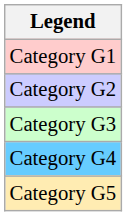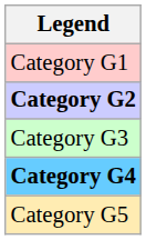row 3 | column 1: normal -> bold
row 5 | column 1: normal -> bold
